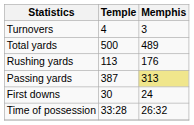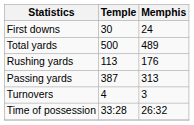rows swapped: First downs <-> Turnovers
Passing yards | Memphis: khaki background -> no background
